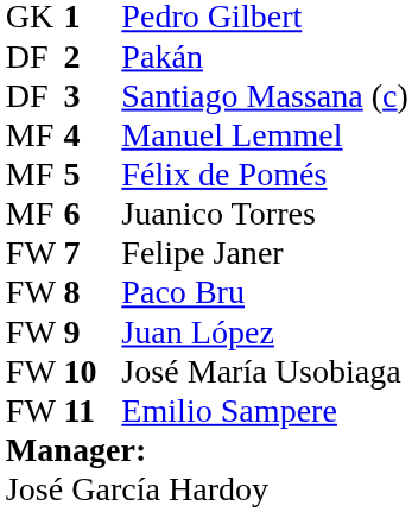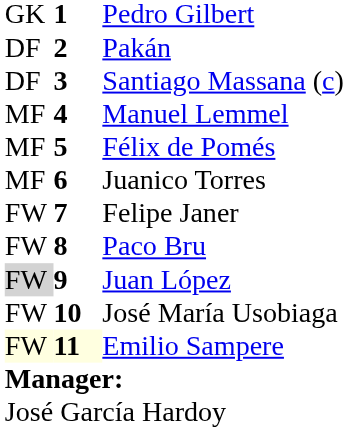Juan López | column 1: no background -> lightgrey background
Emilio Sampere | column 1: no background -> lightyellow background
Emilio Sampere | column 2: no background -> lightyellow background
